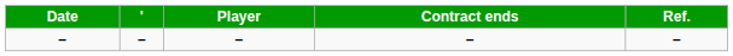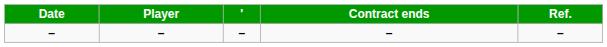columns swapped: ' <-> Player
